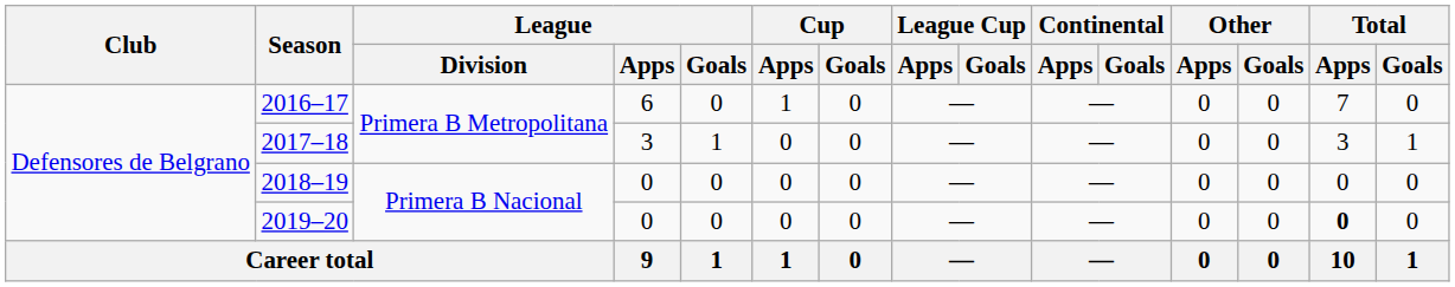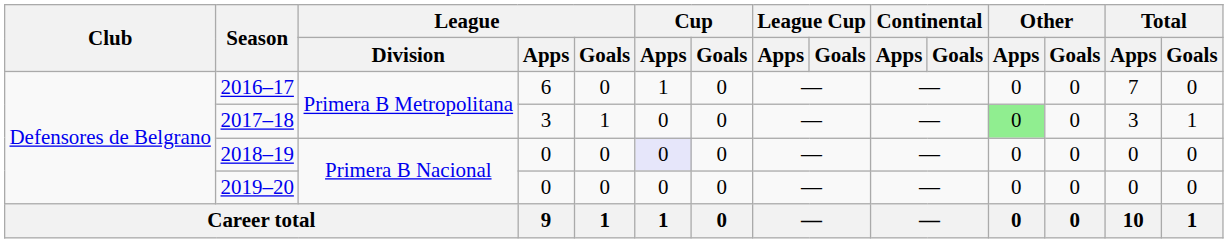2017–18 | Other / Apps: no background -> lightgreen background
2018–19 | Cup / Apps: no background -> lavender background
2019–20 | Total / Apps: bold -> normal
